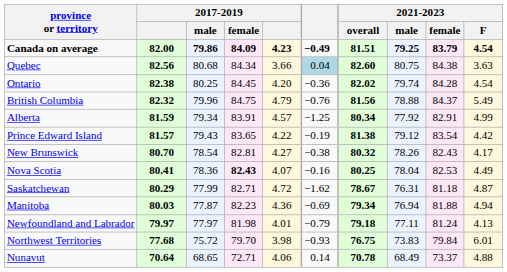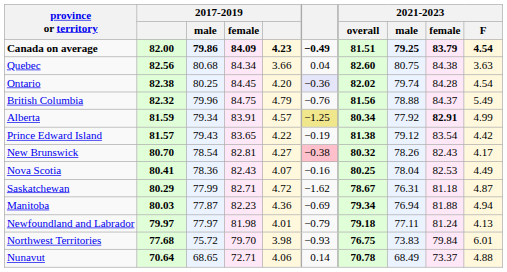Quebec | column 6: lightblue background -> no background
Ontario | column 6: no background -> lavender background
Alberta | column 6: no background -> khaki background
Alberta | 2021-2023 / female: normal -> bold
New Brunswick | column 6: no background -> pink background
Nova Scotia | 2017-2019 / female: bold -> normal
